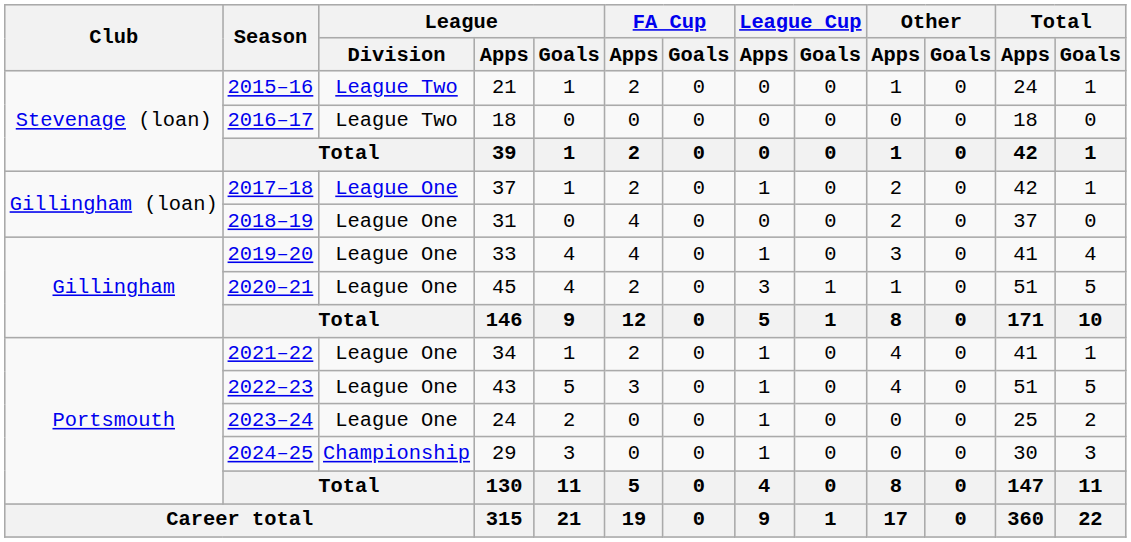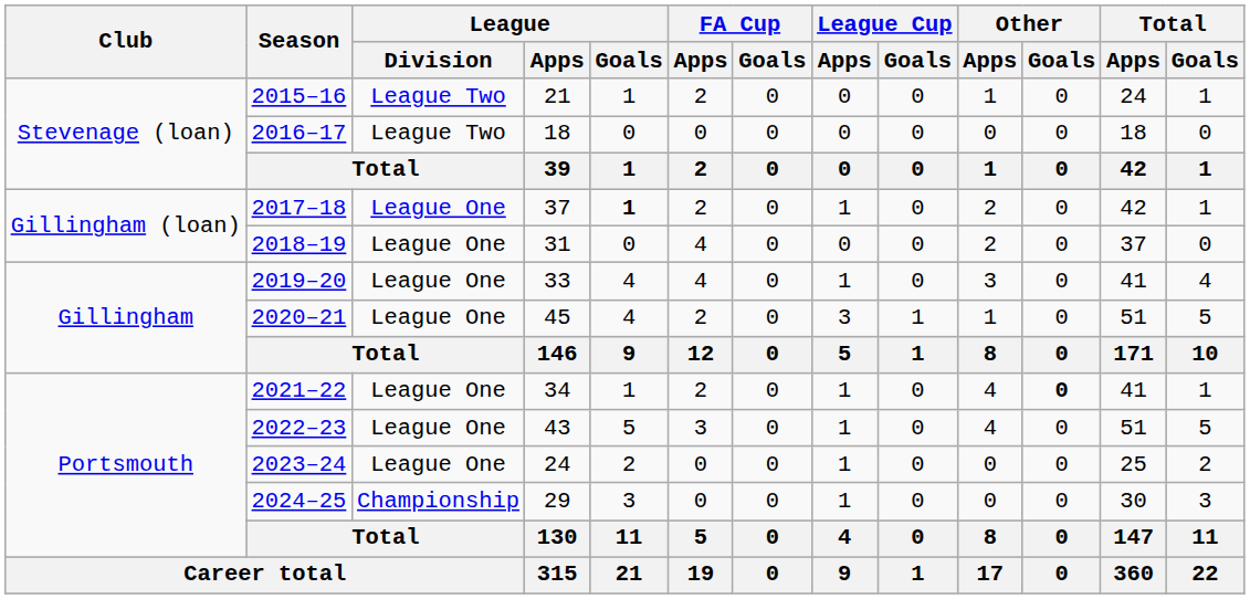2017–18 | League / Goals: normal -> bold
2021–22 | Other / Goals: normal -> bold
